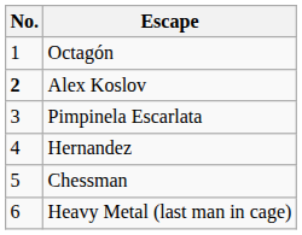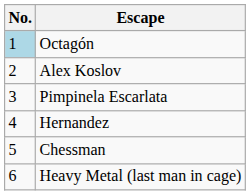Octagón | No.: no background -> lightblue background
Alex Koslov | No.: bold -> normal
